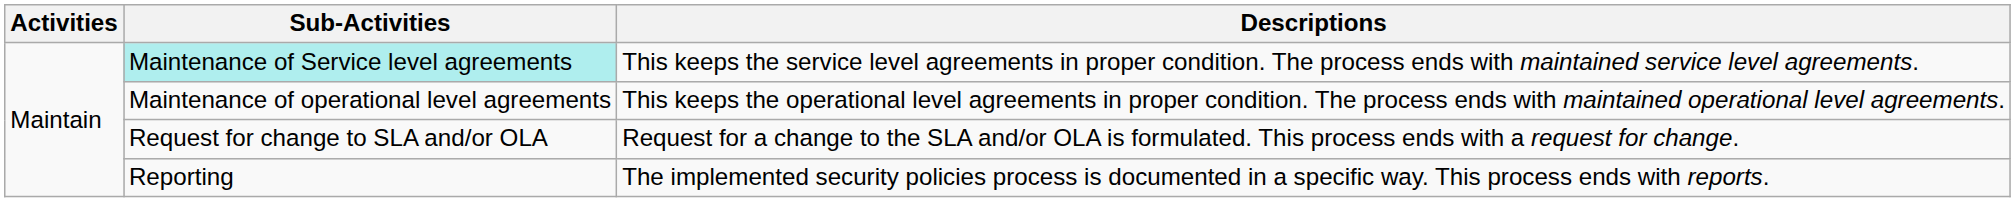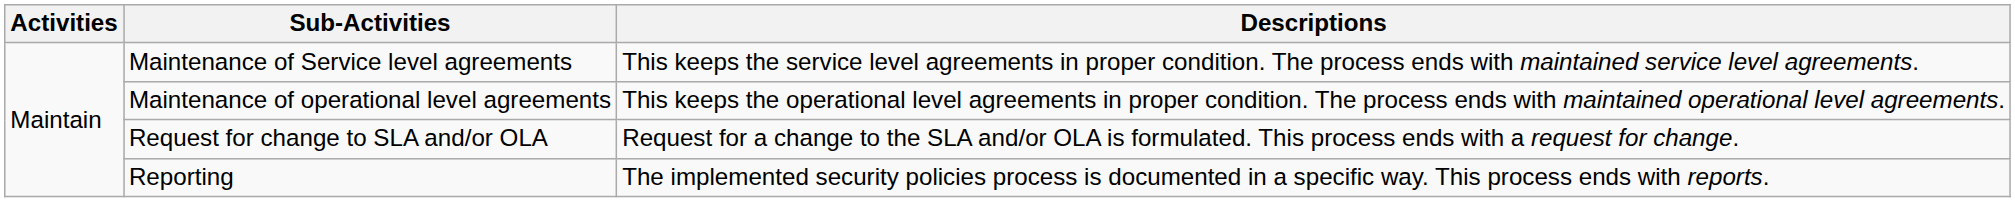Maintenance of Service level agreements | Sub-Activities: paleturquoise background -> no background
